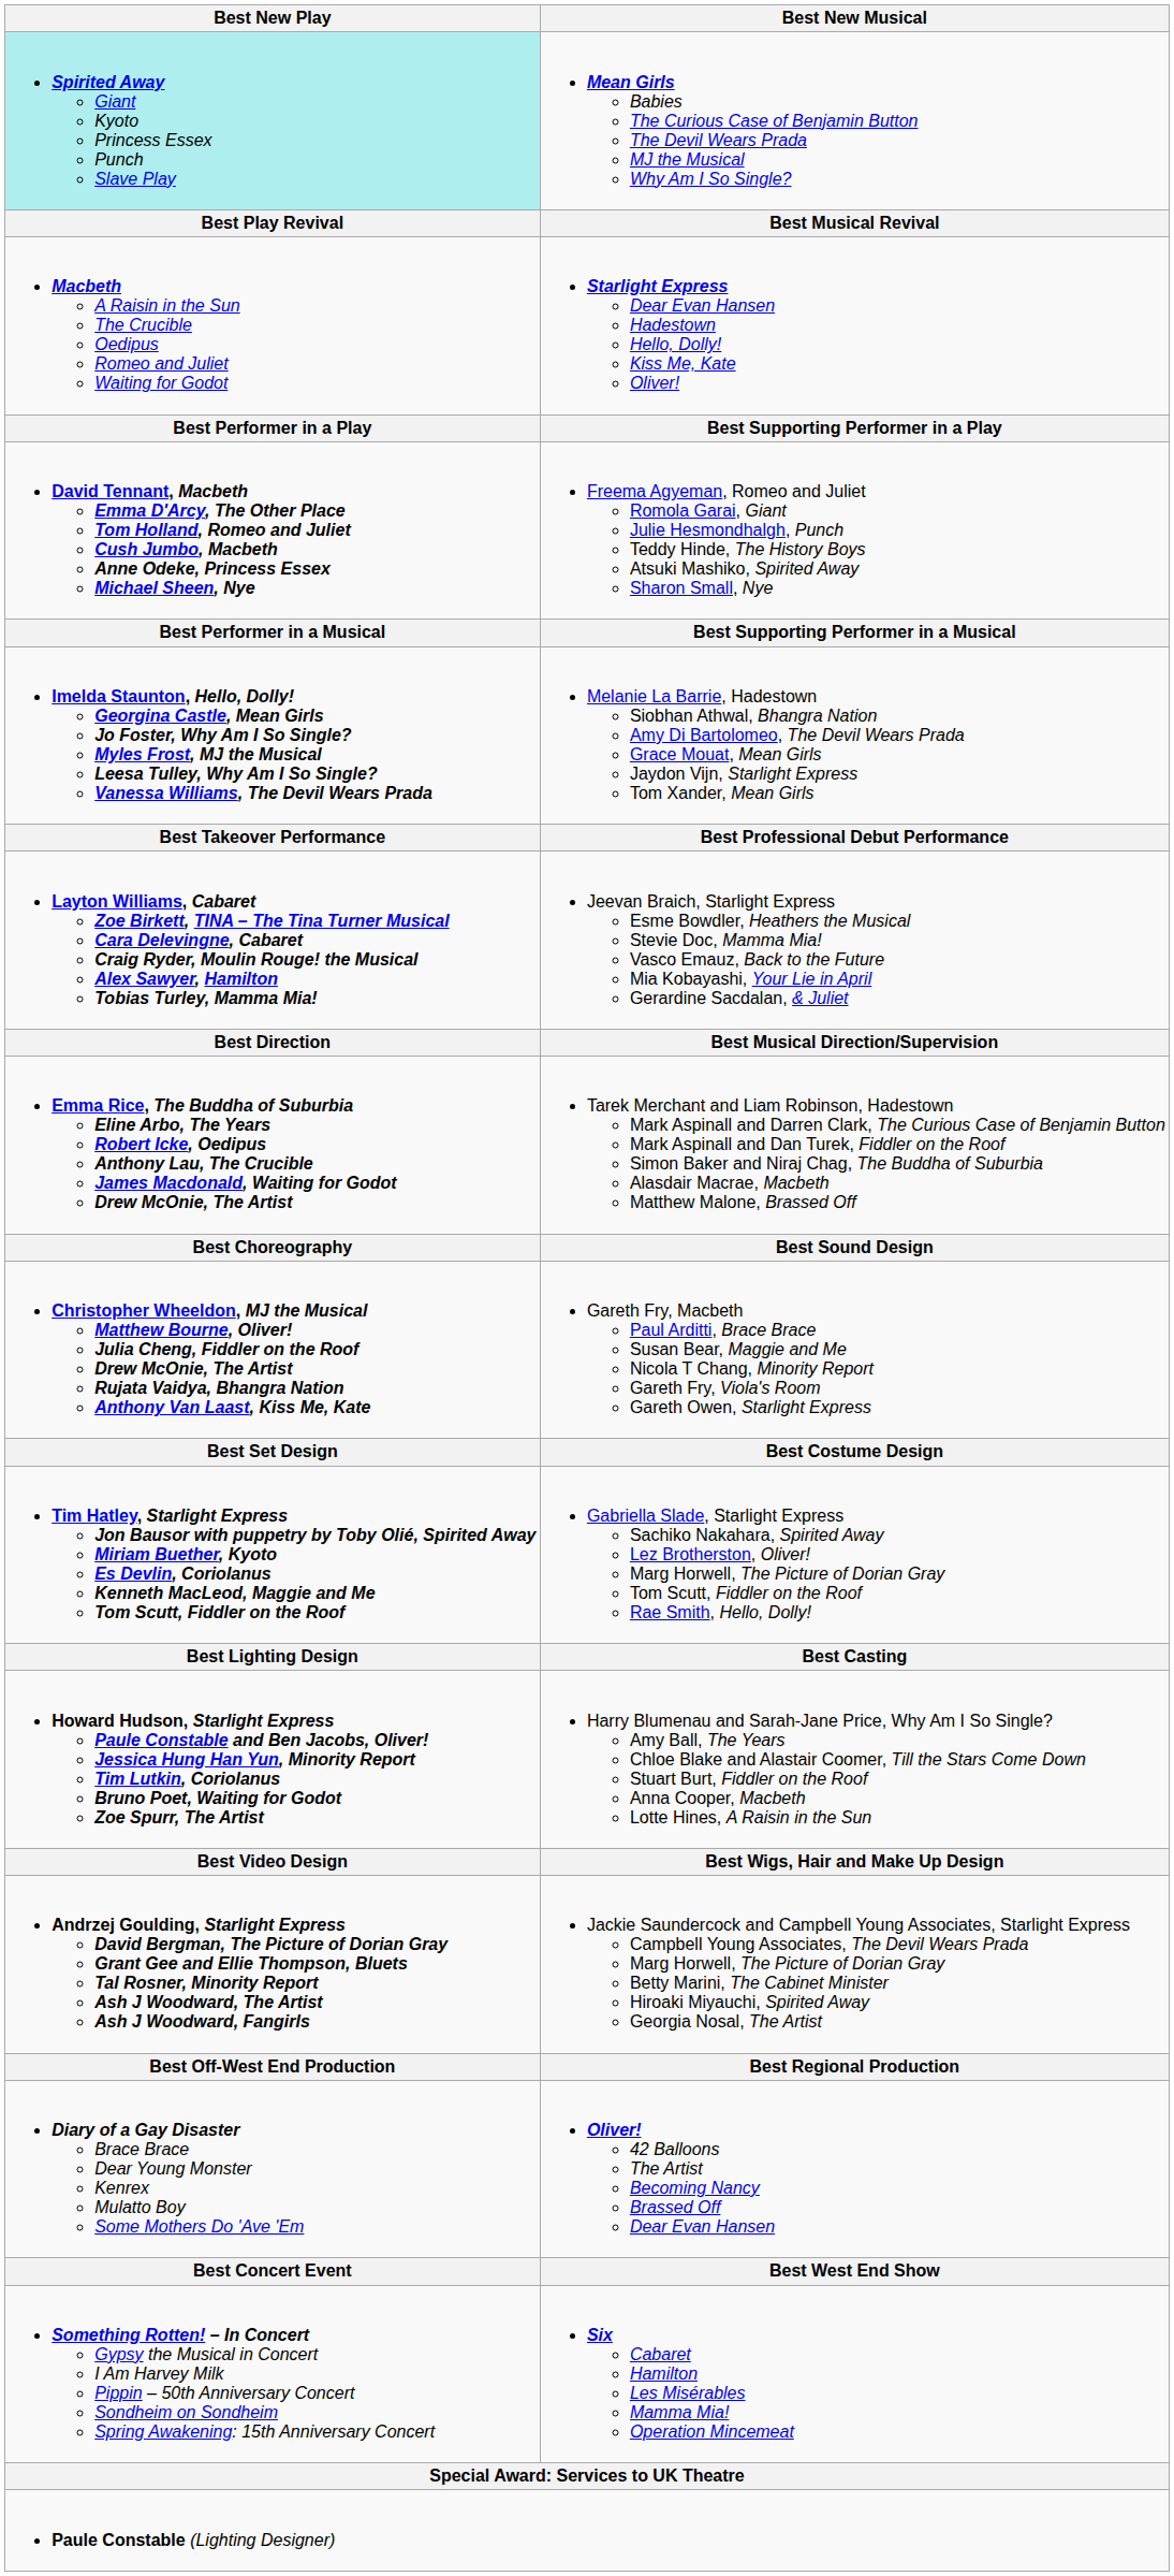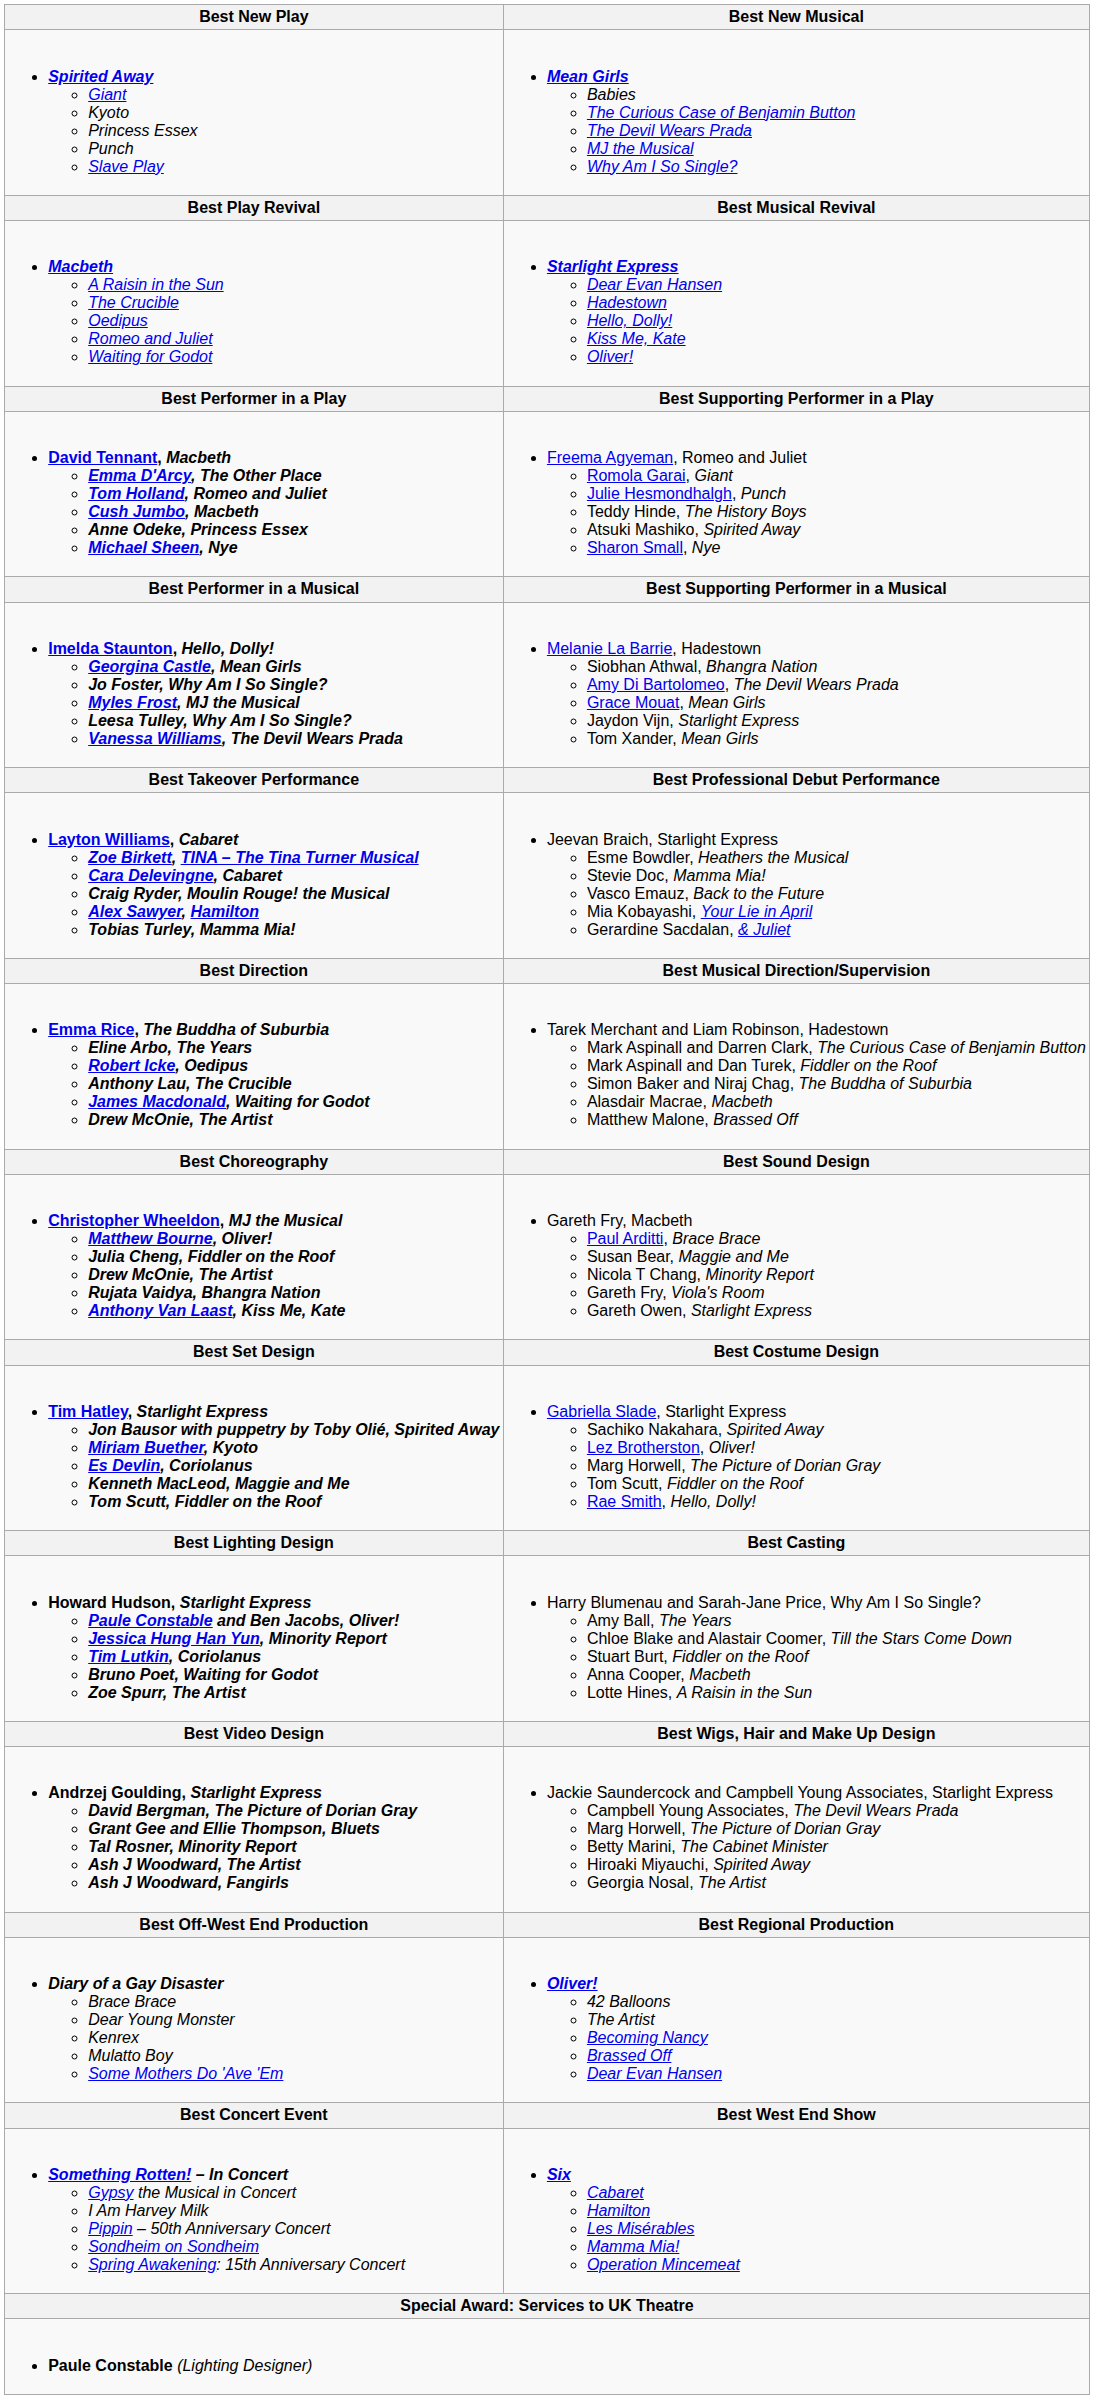Spirited Away Giant Kyoto Princess Essex Punch Slave Play | Best New Play: paleturquoise background -> no background
